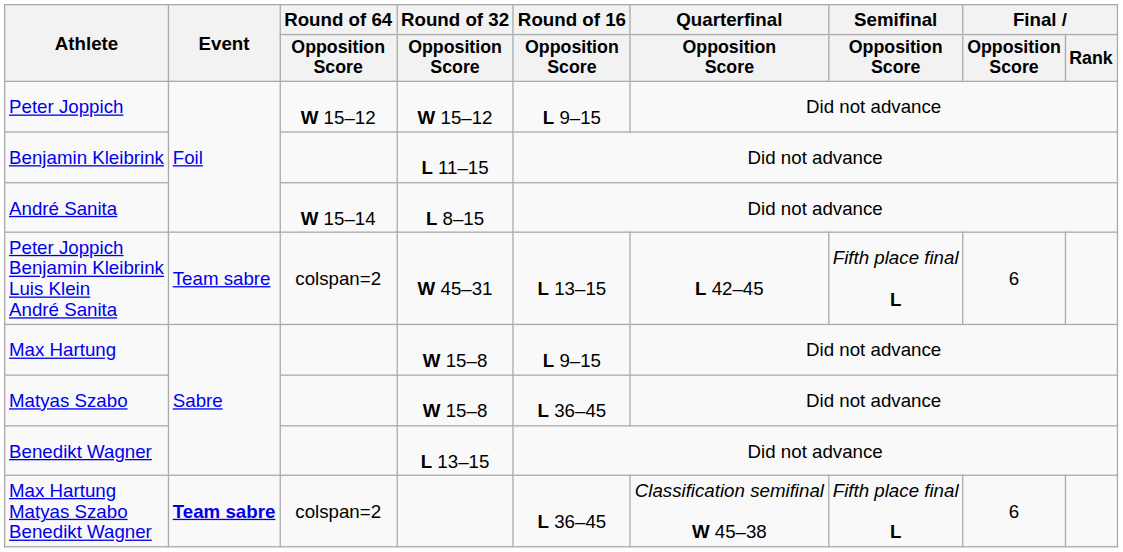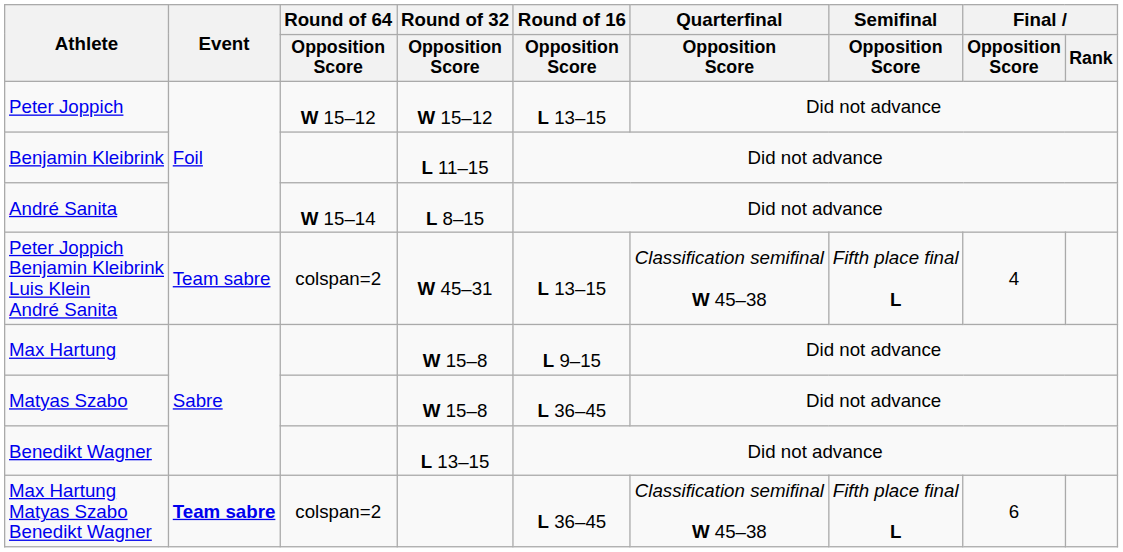Peter Joppich | Round of 16 / Opposition Score: L 9–15 -> L 13–15
Peter Joppich Benjamin Kleibrink Luis Klein André Sanita | Quarterfinal / Opposition Score: L 42–45 -> Classification semifinal W 45–38
Peter Joppich Benjamin Kleibrink Luis Klein André Sanita | Final / Opposition Score: 6 -> 4
